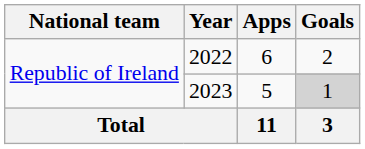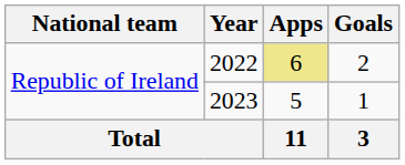2022 | Apps: no background -> khaki background
2023 | Goals: lightgrey background -> no background
